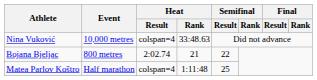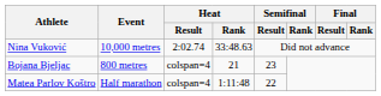Nina Vuković | Heat / Result: colspan=4 -> 2:02.74
Bojana Bjeljac | Heat / Result: 2:02.74 -> colspan=4
Bojana Bjeljac | Semifinal / Result: 22 -> 23
Matea Parlov Koštro | Semifinal / Result: 25 -> 22
